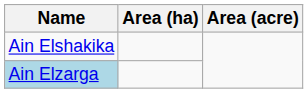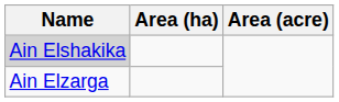Ain Elshakika | Name: no background -> lightgrey background
Ain Elzarga | Name: lightblue background -> no background
